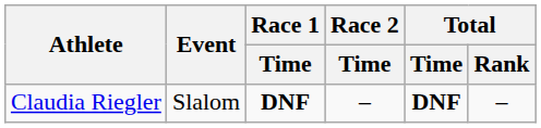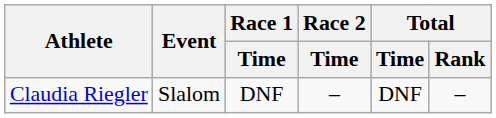Claudia Riegler | Race 1 / Time: bold -> normal
Claudia Riegler | Total / Time: bold -> normal
